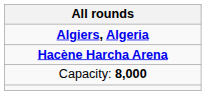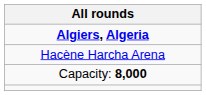row 3 | column 1: bold -> normal
